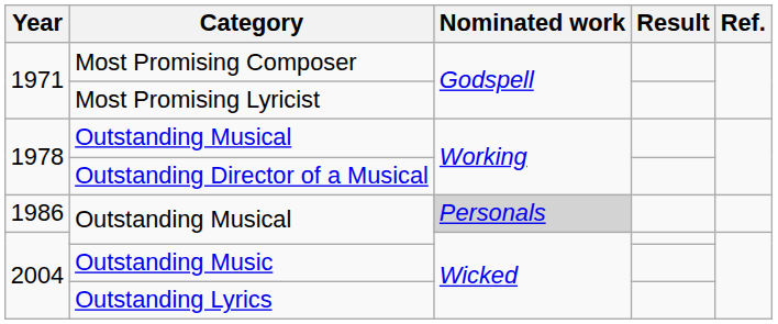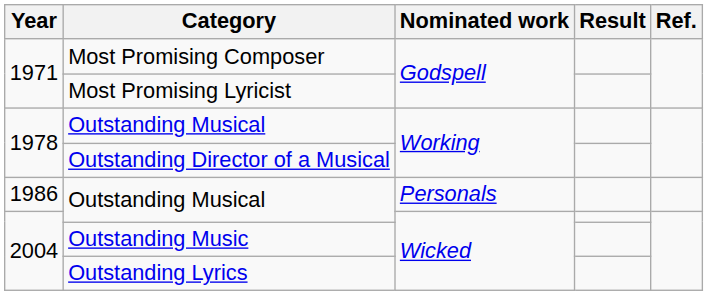1986 / Outstanding Musical | Nominated work: lightgrey background -> no background
